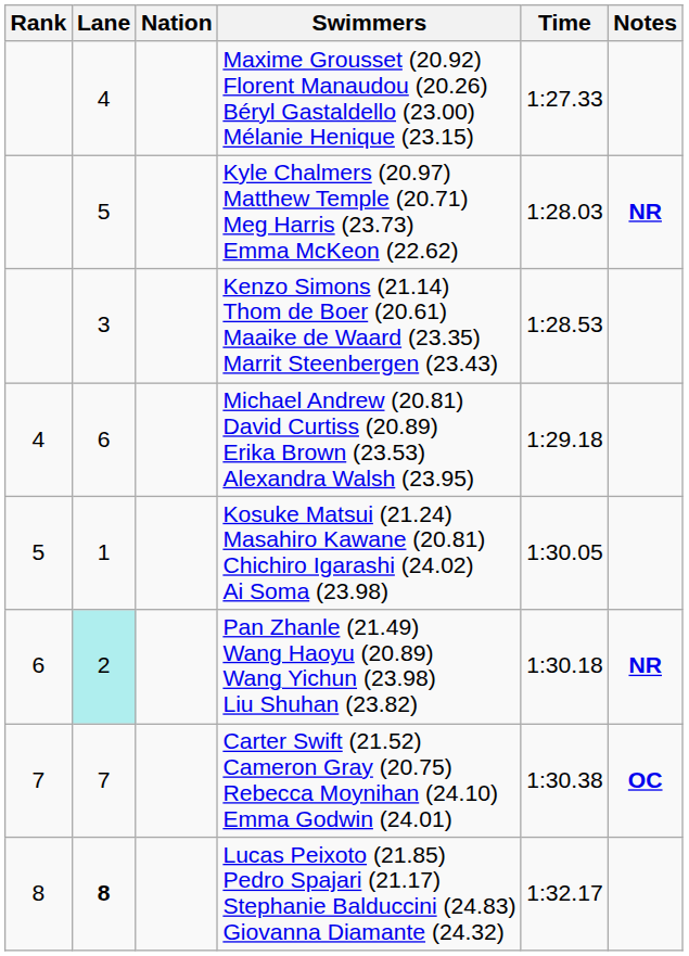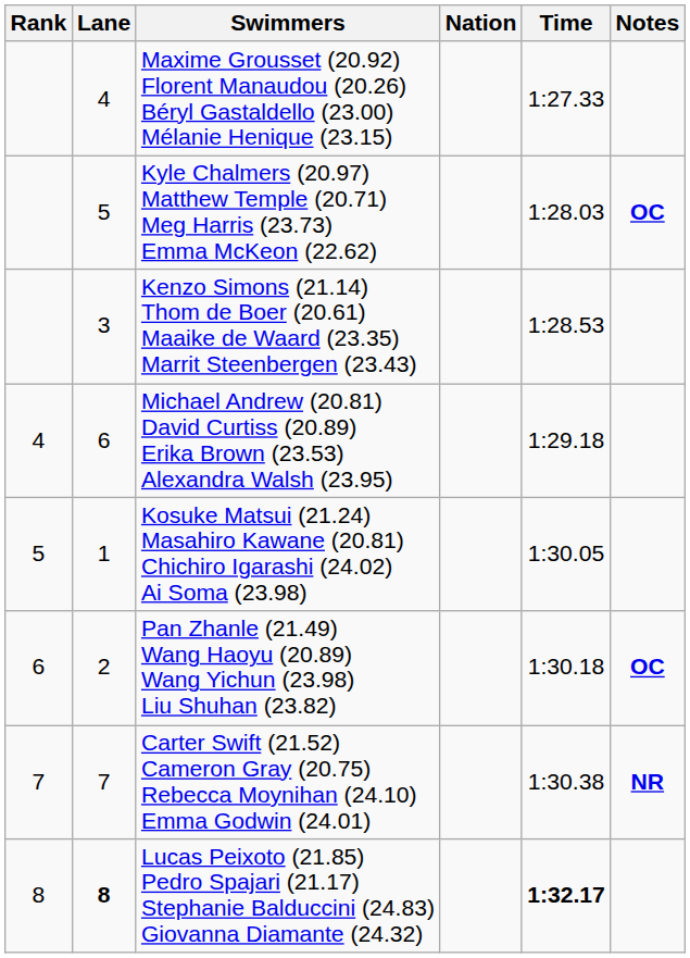columns swapped: Nation <-> Swimmers
row 3 | Notes: NR -> OC
row 7 | Lane: paleturquoise background -> no background
row 7 | Notes: NR -> OC
row 8 | Notes: OC -> NR
row 9 | Time: normal -> bold
